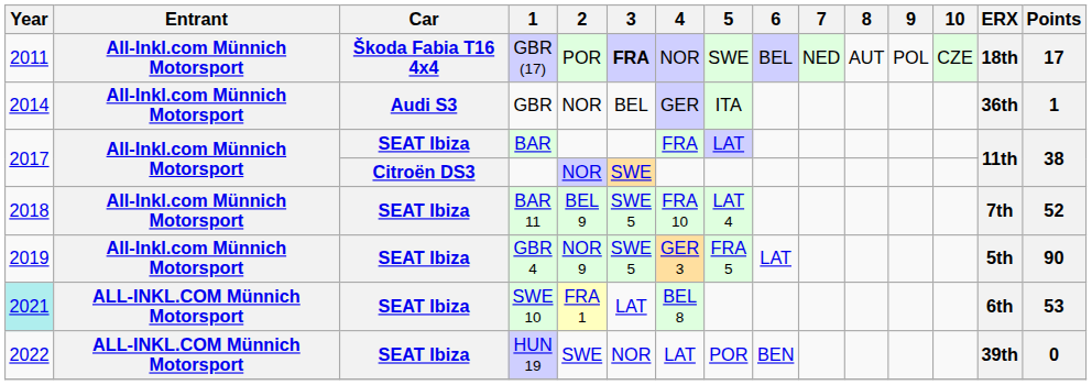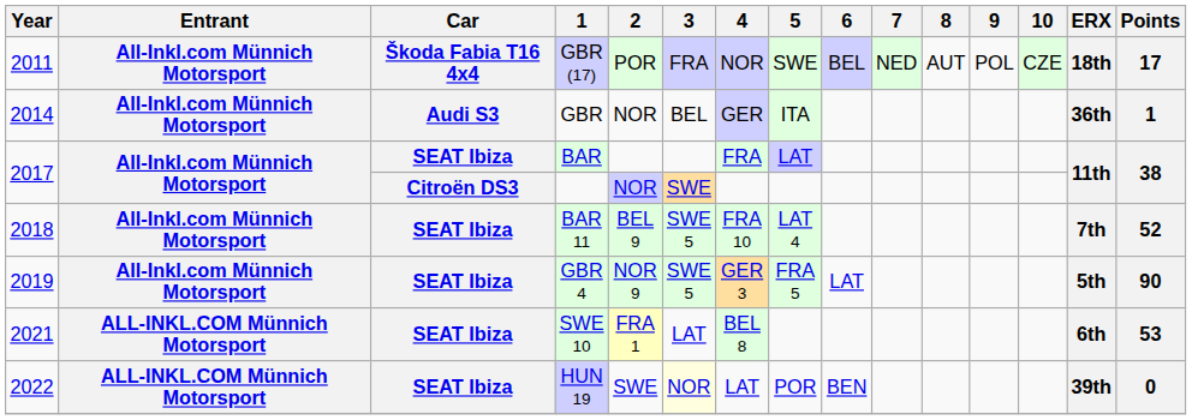row 2 | 3: bold -> normal
row 8 | Year: paleturquoise background -> no background
row 9 | 3: no background -> lightyellow background
